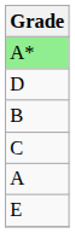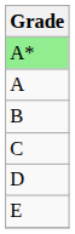row 3 | column 1: D -> A
row 6 | column 1: A -> D
